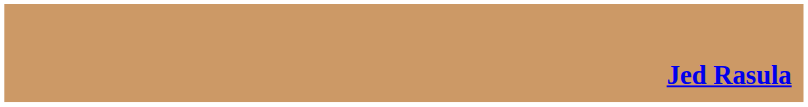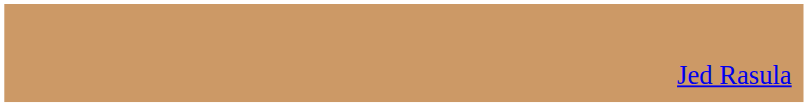row 1 | column 1: bold -> normal
